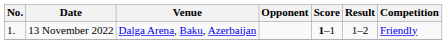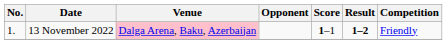13 November 2022 | Venue: no background -> pink background
13 November 2022 | Result: normal -> bold
